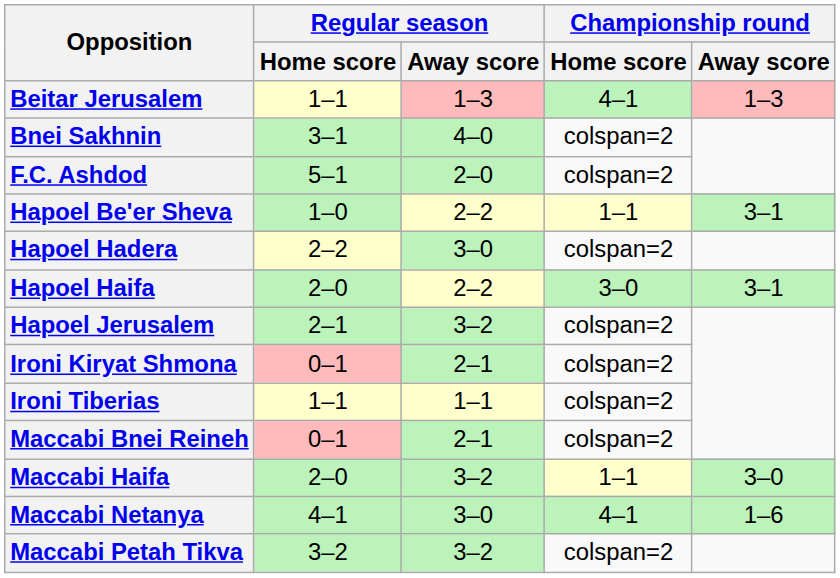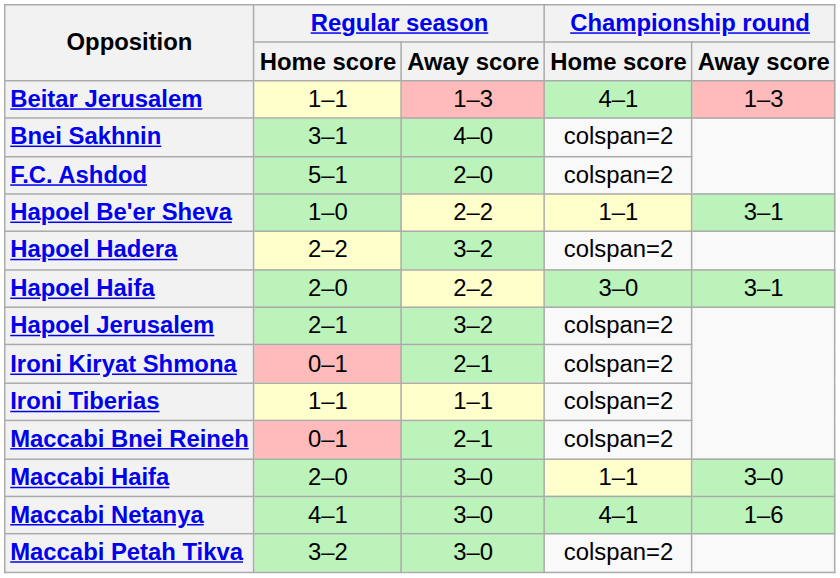Hapoel Hadera | Regular season / Away score: 3–0 -> 3–2
Maccabi Haifa | Regular season / Away score: 3–2 -> 3–0
Maccabi Petah Tikva | Regular season / Away score: 3–2 -> 3–0
